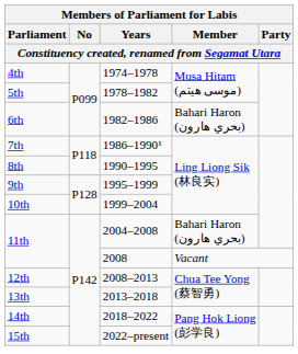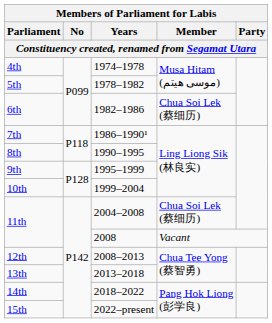6th | Member: Bahari Haron (بحري هارون) -> Chua Soi Lek (蔡细历)
11th / 2004–2008 | Member: Bahari Haron (بحري هارون) -> Chua Soi Lek (蔡细历)
